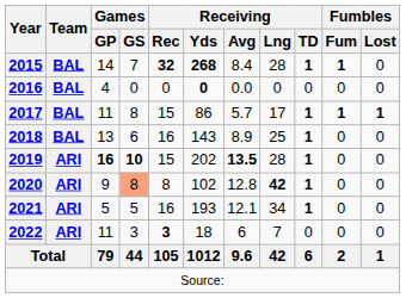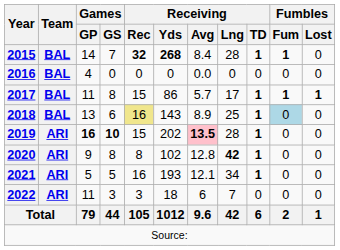2016 | Receiving / Yds: bold -> normal
2018 | Receiving / Rec: no background -> khaki background
2018 | Fumbles / Fum: no background -> lightblue background
2019 | Receiving / Avg: no background -> pink background
2020 | Games / GS: lightsalmon background -> no background
2022 | Receiving / Rec: bold -> normal
